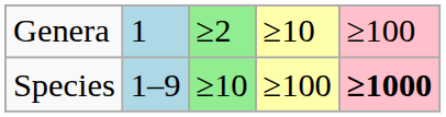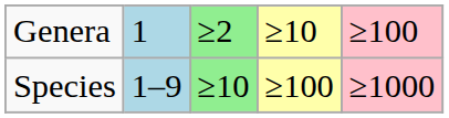Species | column 5: bold -> normal
